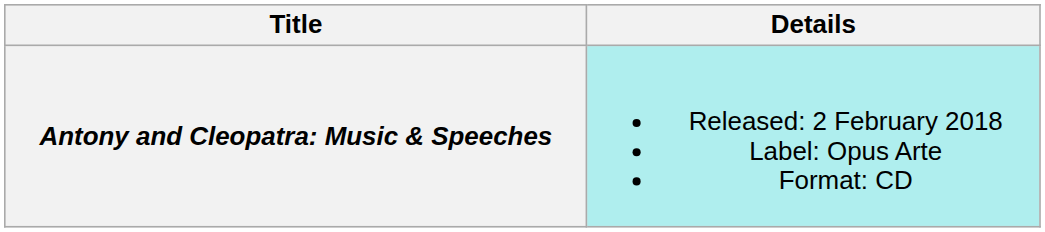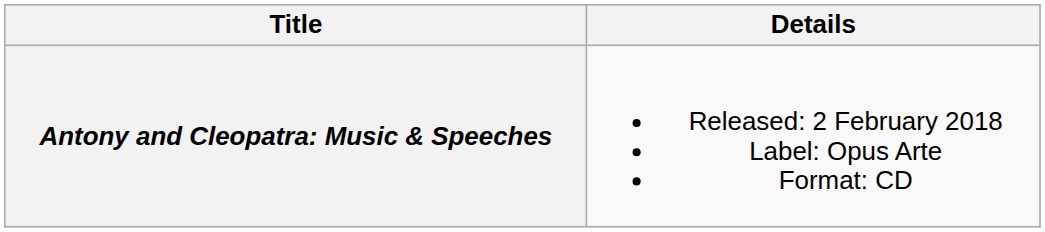Antony and Cleopatra: Music & Speeches | Details: paleturquoise background -> no background
